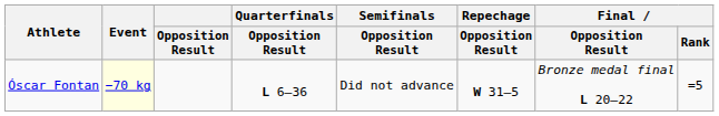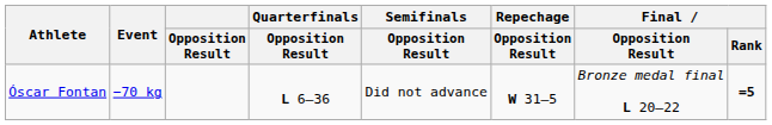Óscar Fontan | Event: lightyellow background -> no background
Óscar Fontan | Final / Rank: normal -> bold
